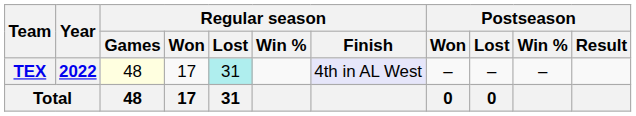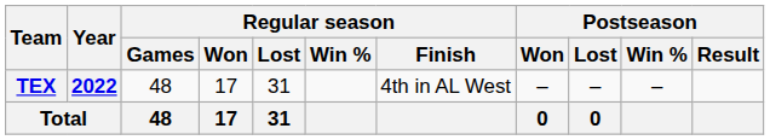TEX | Regular season / Games: lightyellow background -> no background
TEX | Regular season / Lost: paleturquoise background -> no background
TEX | Regular season / Finish: lavender background -> no background
